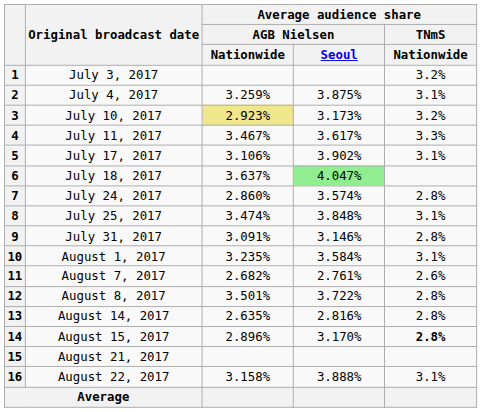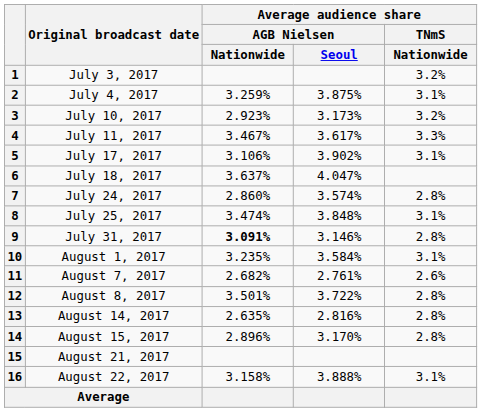3 | Average audience share / AGB Nielsen / Nationwide: khaki background -> no background
6 | Average audience share / AGB Nielsen / Seoul: lightgreen background -> no background
9 | Average audience share / AGB Nielsen / Nationwide: normal -> bold
14 | Average audience share / TNmS / Nationwide: bold -> normal
